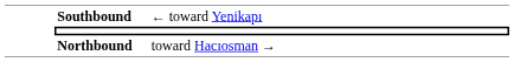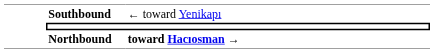Northbound | column 2: normal -> bold
